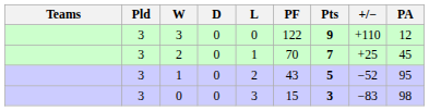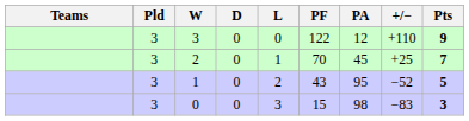columns swapped: PA <-> Pts
